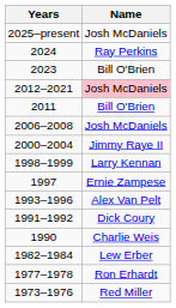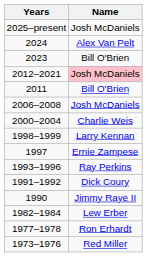2024 | Name: Ray Perkins -> Alex Van Pelt
2000–2004 | Name: Jimmy Raye II -> Charlie Weis
1993–1996 | Name: Alex Van Pelt -> Ray Perkins
1990 | Name: Charlie Weis -> Jimmy Raye II
